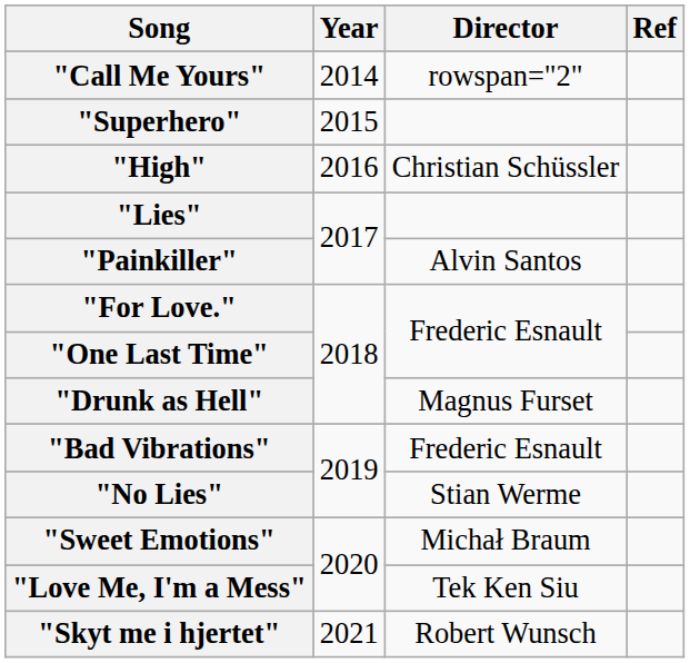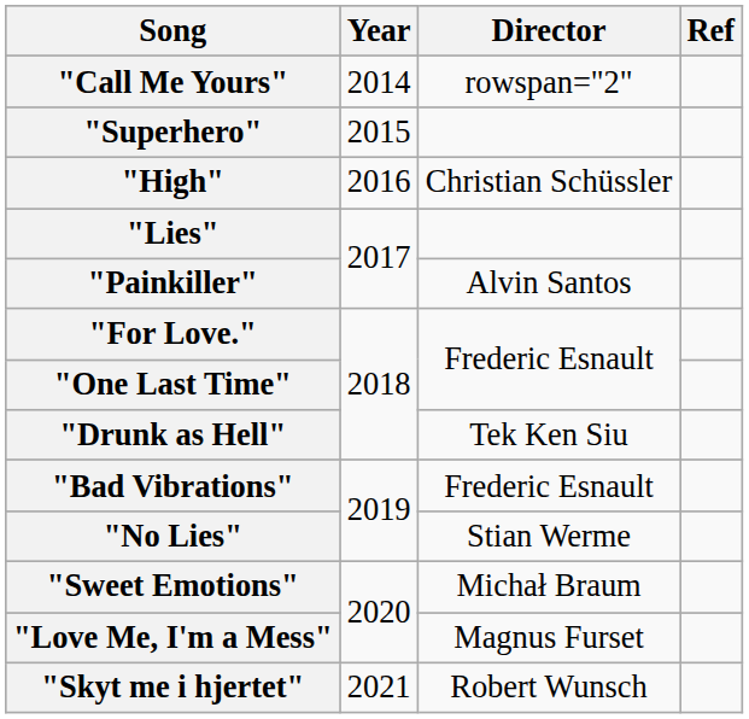"Drunk as Hell" | Director: Magnus Furset -> Tek Ken Siu
"Love Me, I'm a Mess" | Director: Tek Ken Siu -> Magnus Furset
